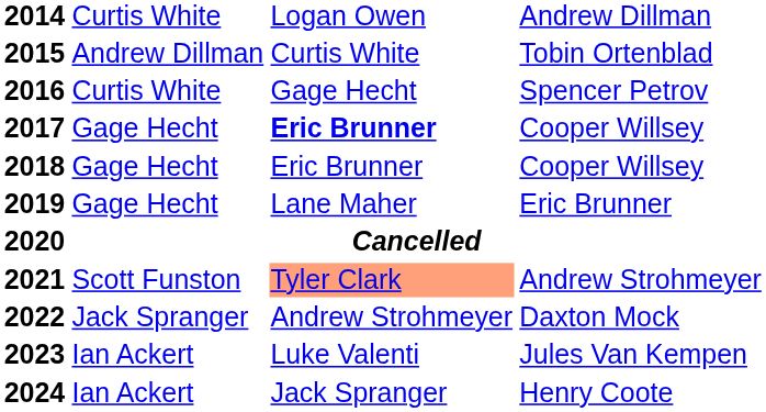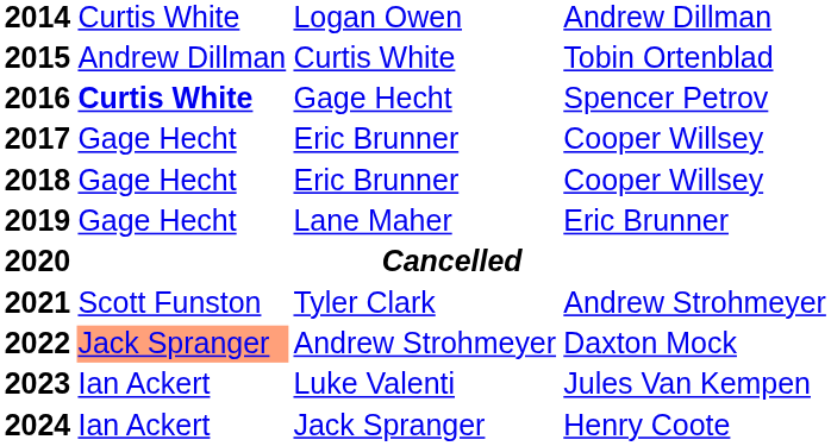2016 | column 2: normal -> bold
2017 | column 3: bold -> normal
2021 | column 3: lightsalmon background -> no background
2022 | column 2: no background -> lightsalmon background
